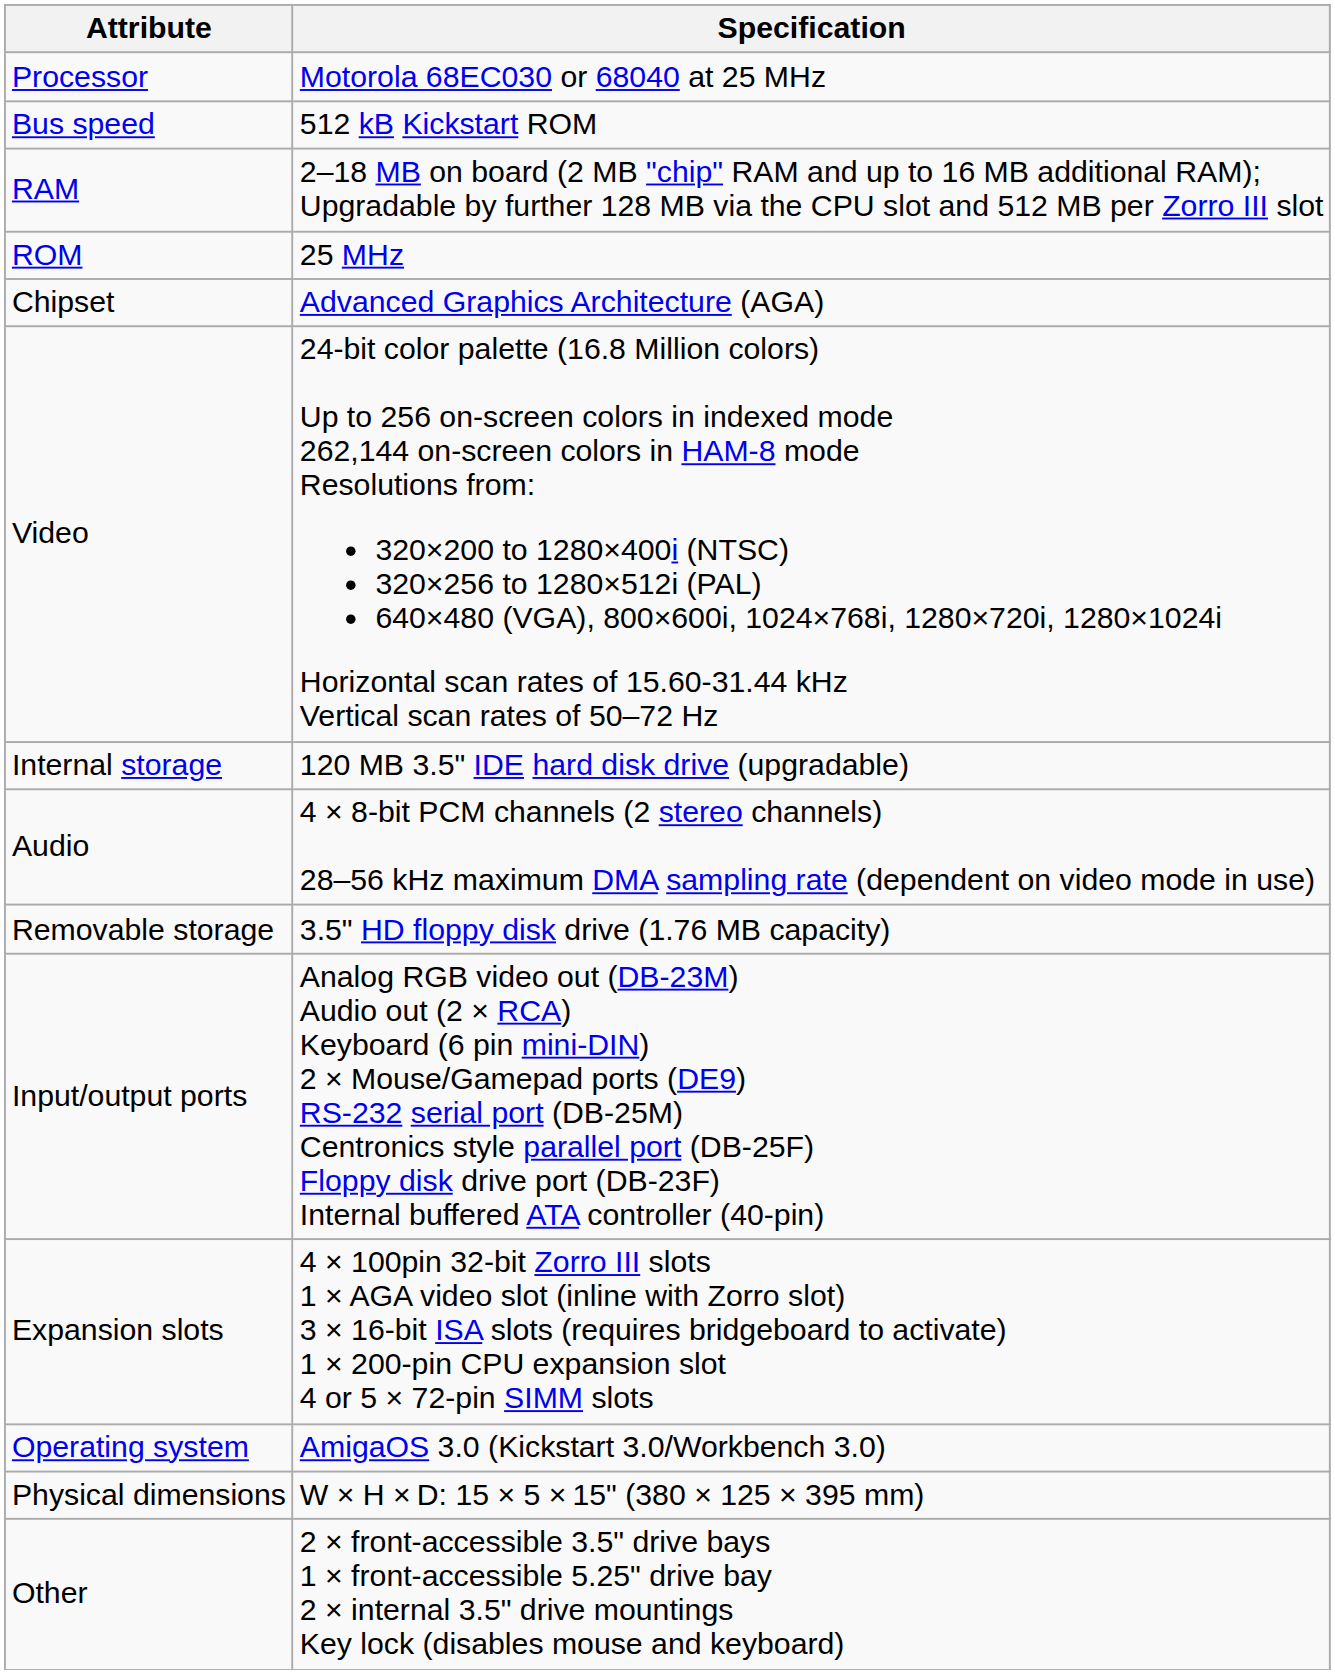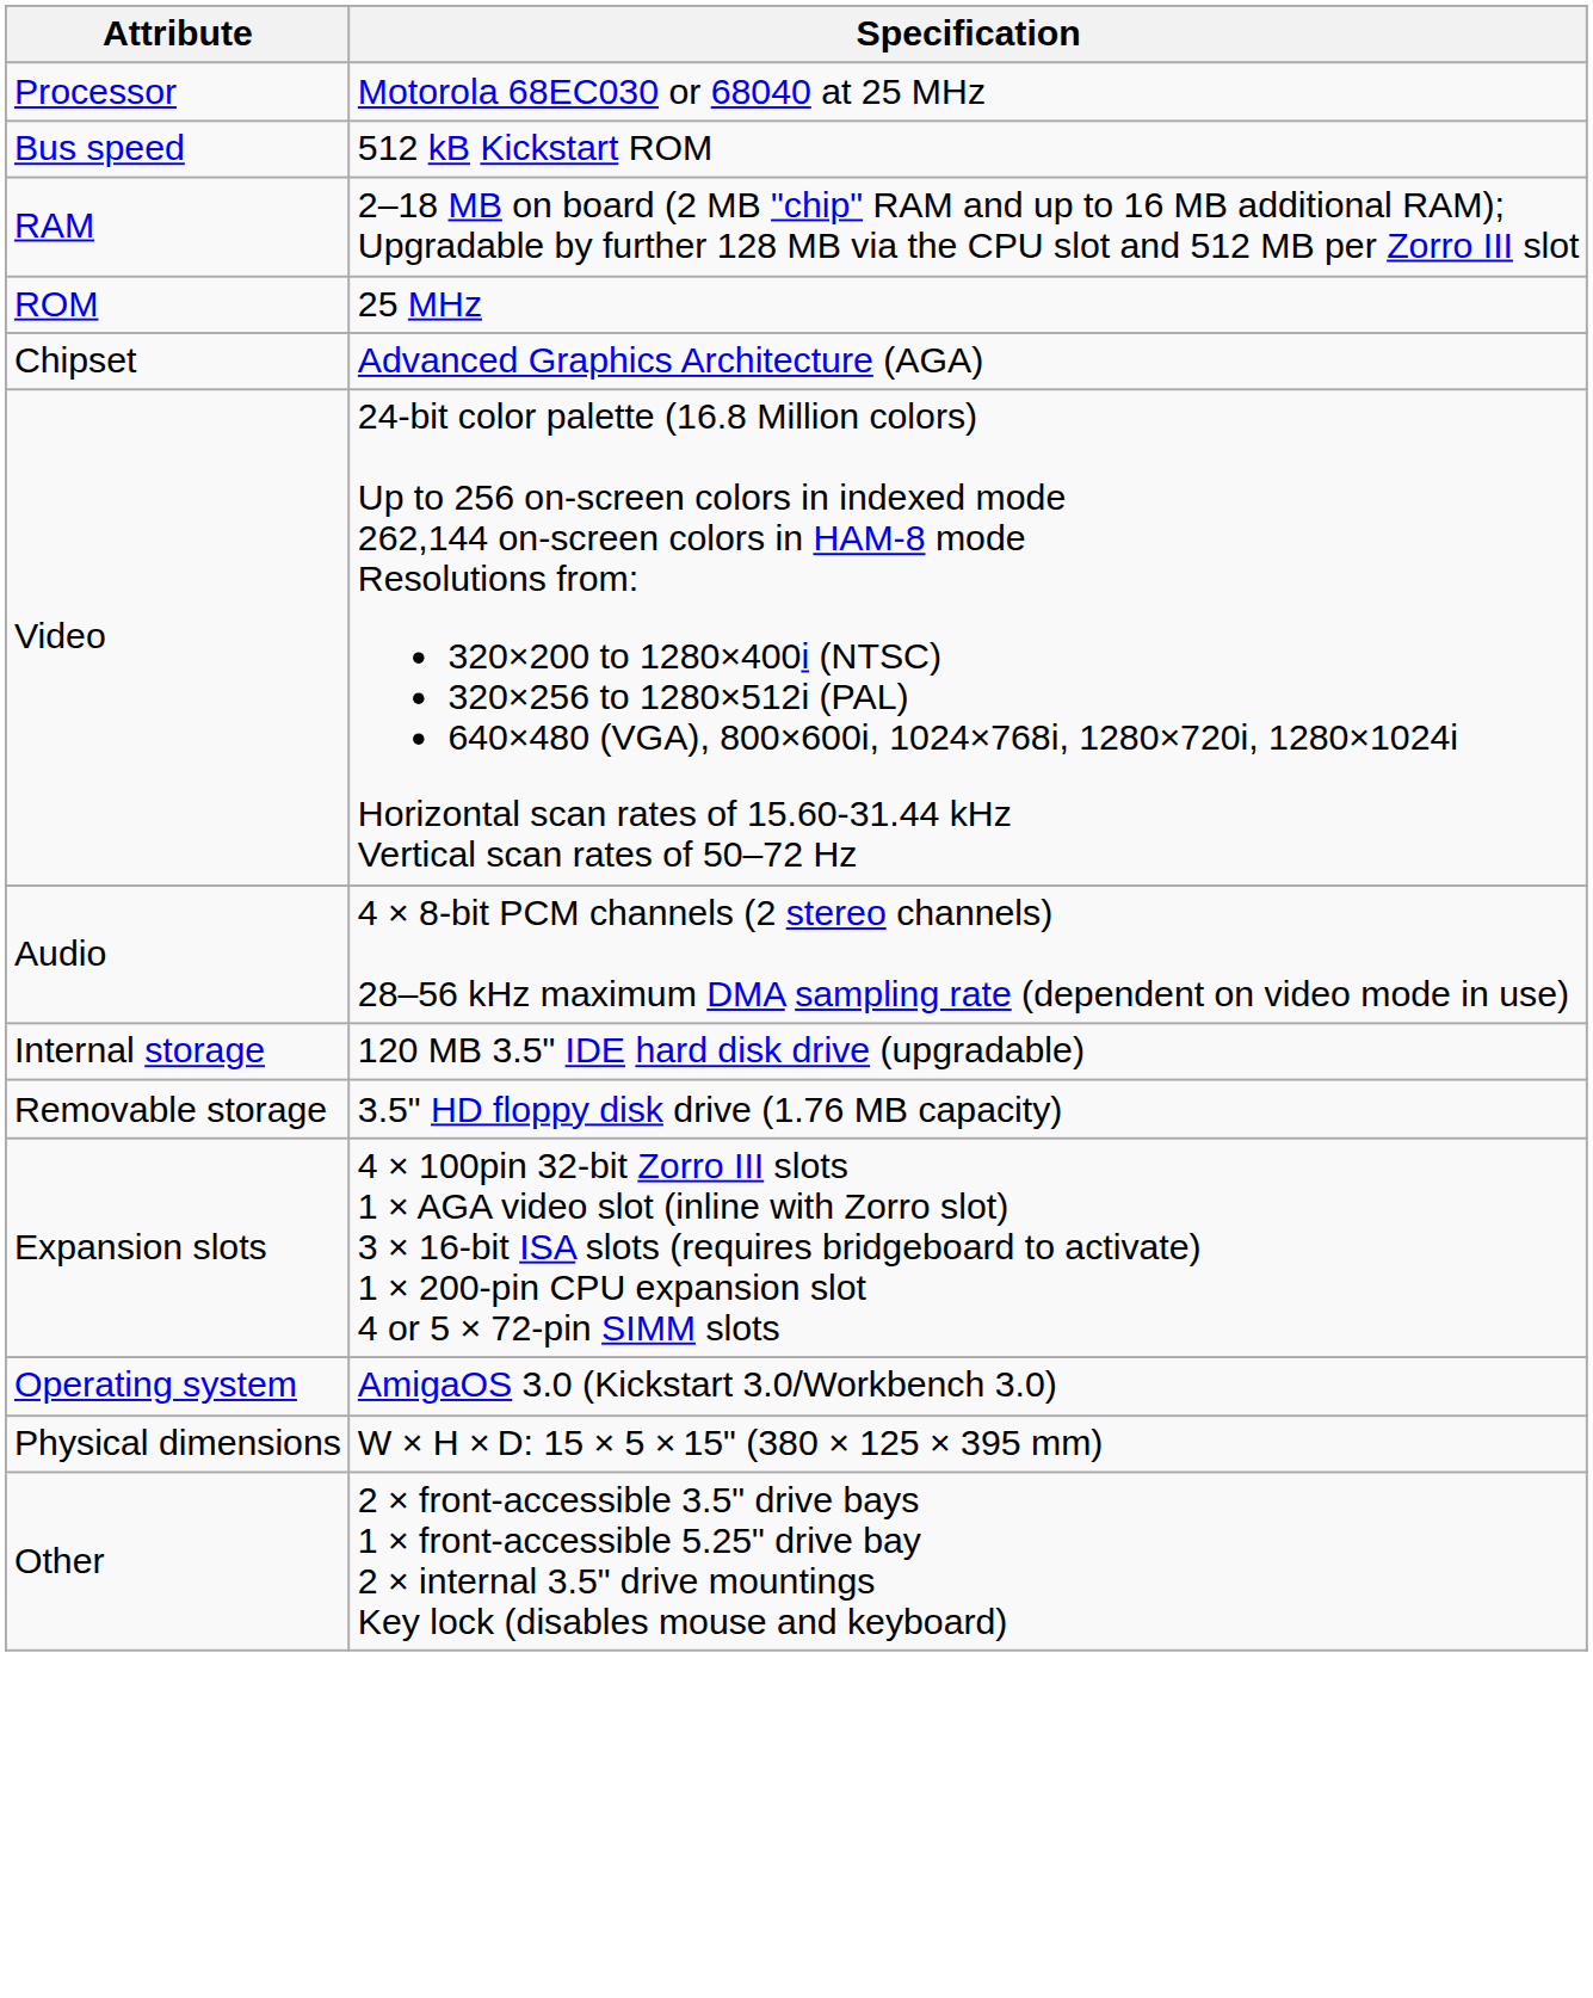rows swapped: Audio <-> Internal storage
- row: Input/output ports | Analog RGB video out (DB-23M) Audio out (2 × RCA) Keyboard (6 pin mini-DIN) 2 × Mouse/Gamepad ports (DE9) RS-232 serial port (DB-25M) Centronics style parallel port (DB-25F) Floppy disk drive port (DB-23F) Internal buffered ATA controller (40-pin)
